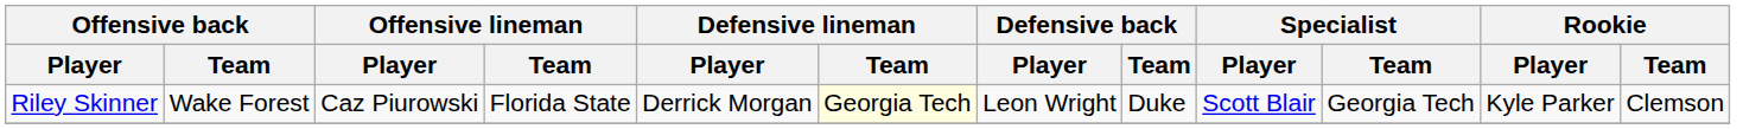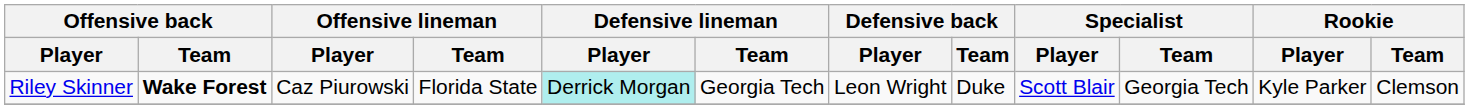Riley Skinner | Offensive back / Team: normal -> bold
Riley Skinner | Defensive lineman / Player: no background -> paleturquoise background
Riley Skinner | Defensive lineman / Team: lightyellow background -> no background
